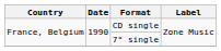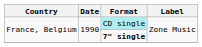CD single | Format: no background -> paleturquoise background
7" single | Format: normal -> bold
